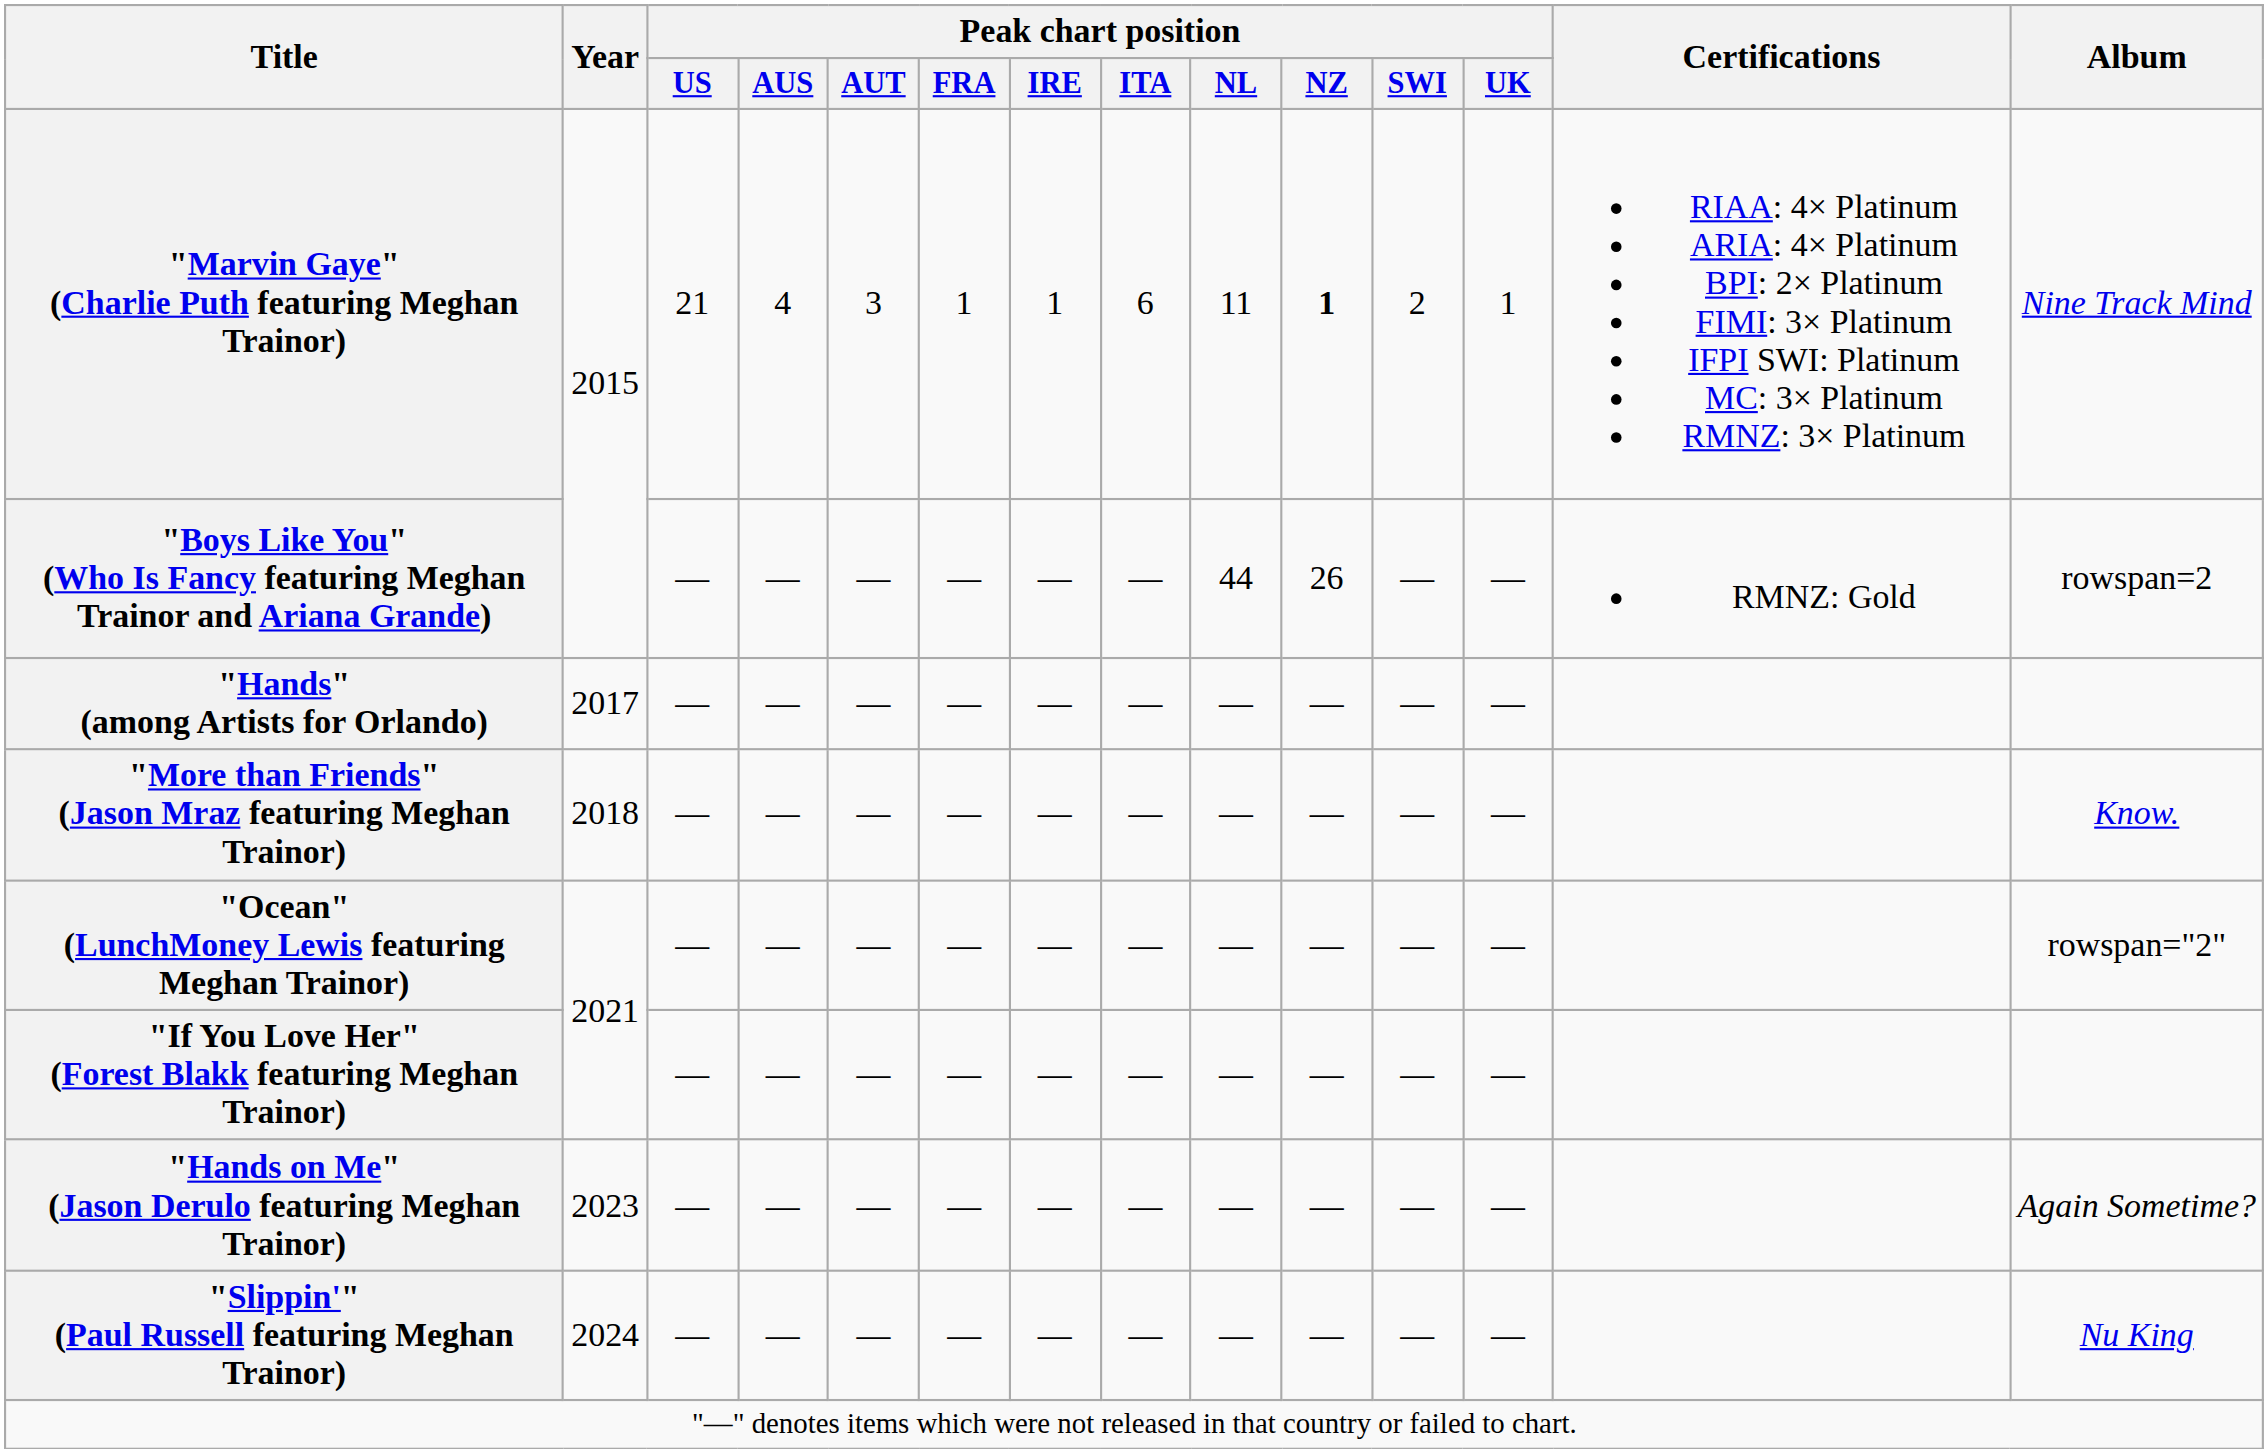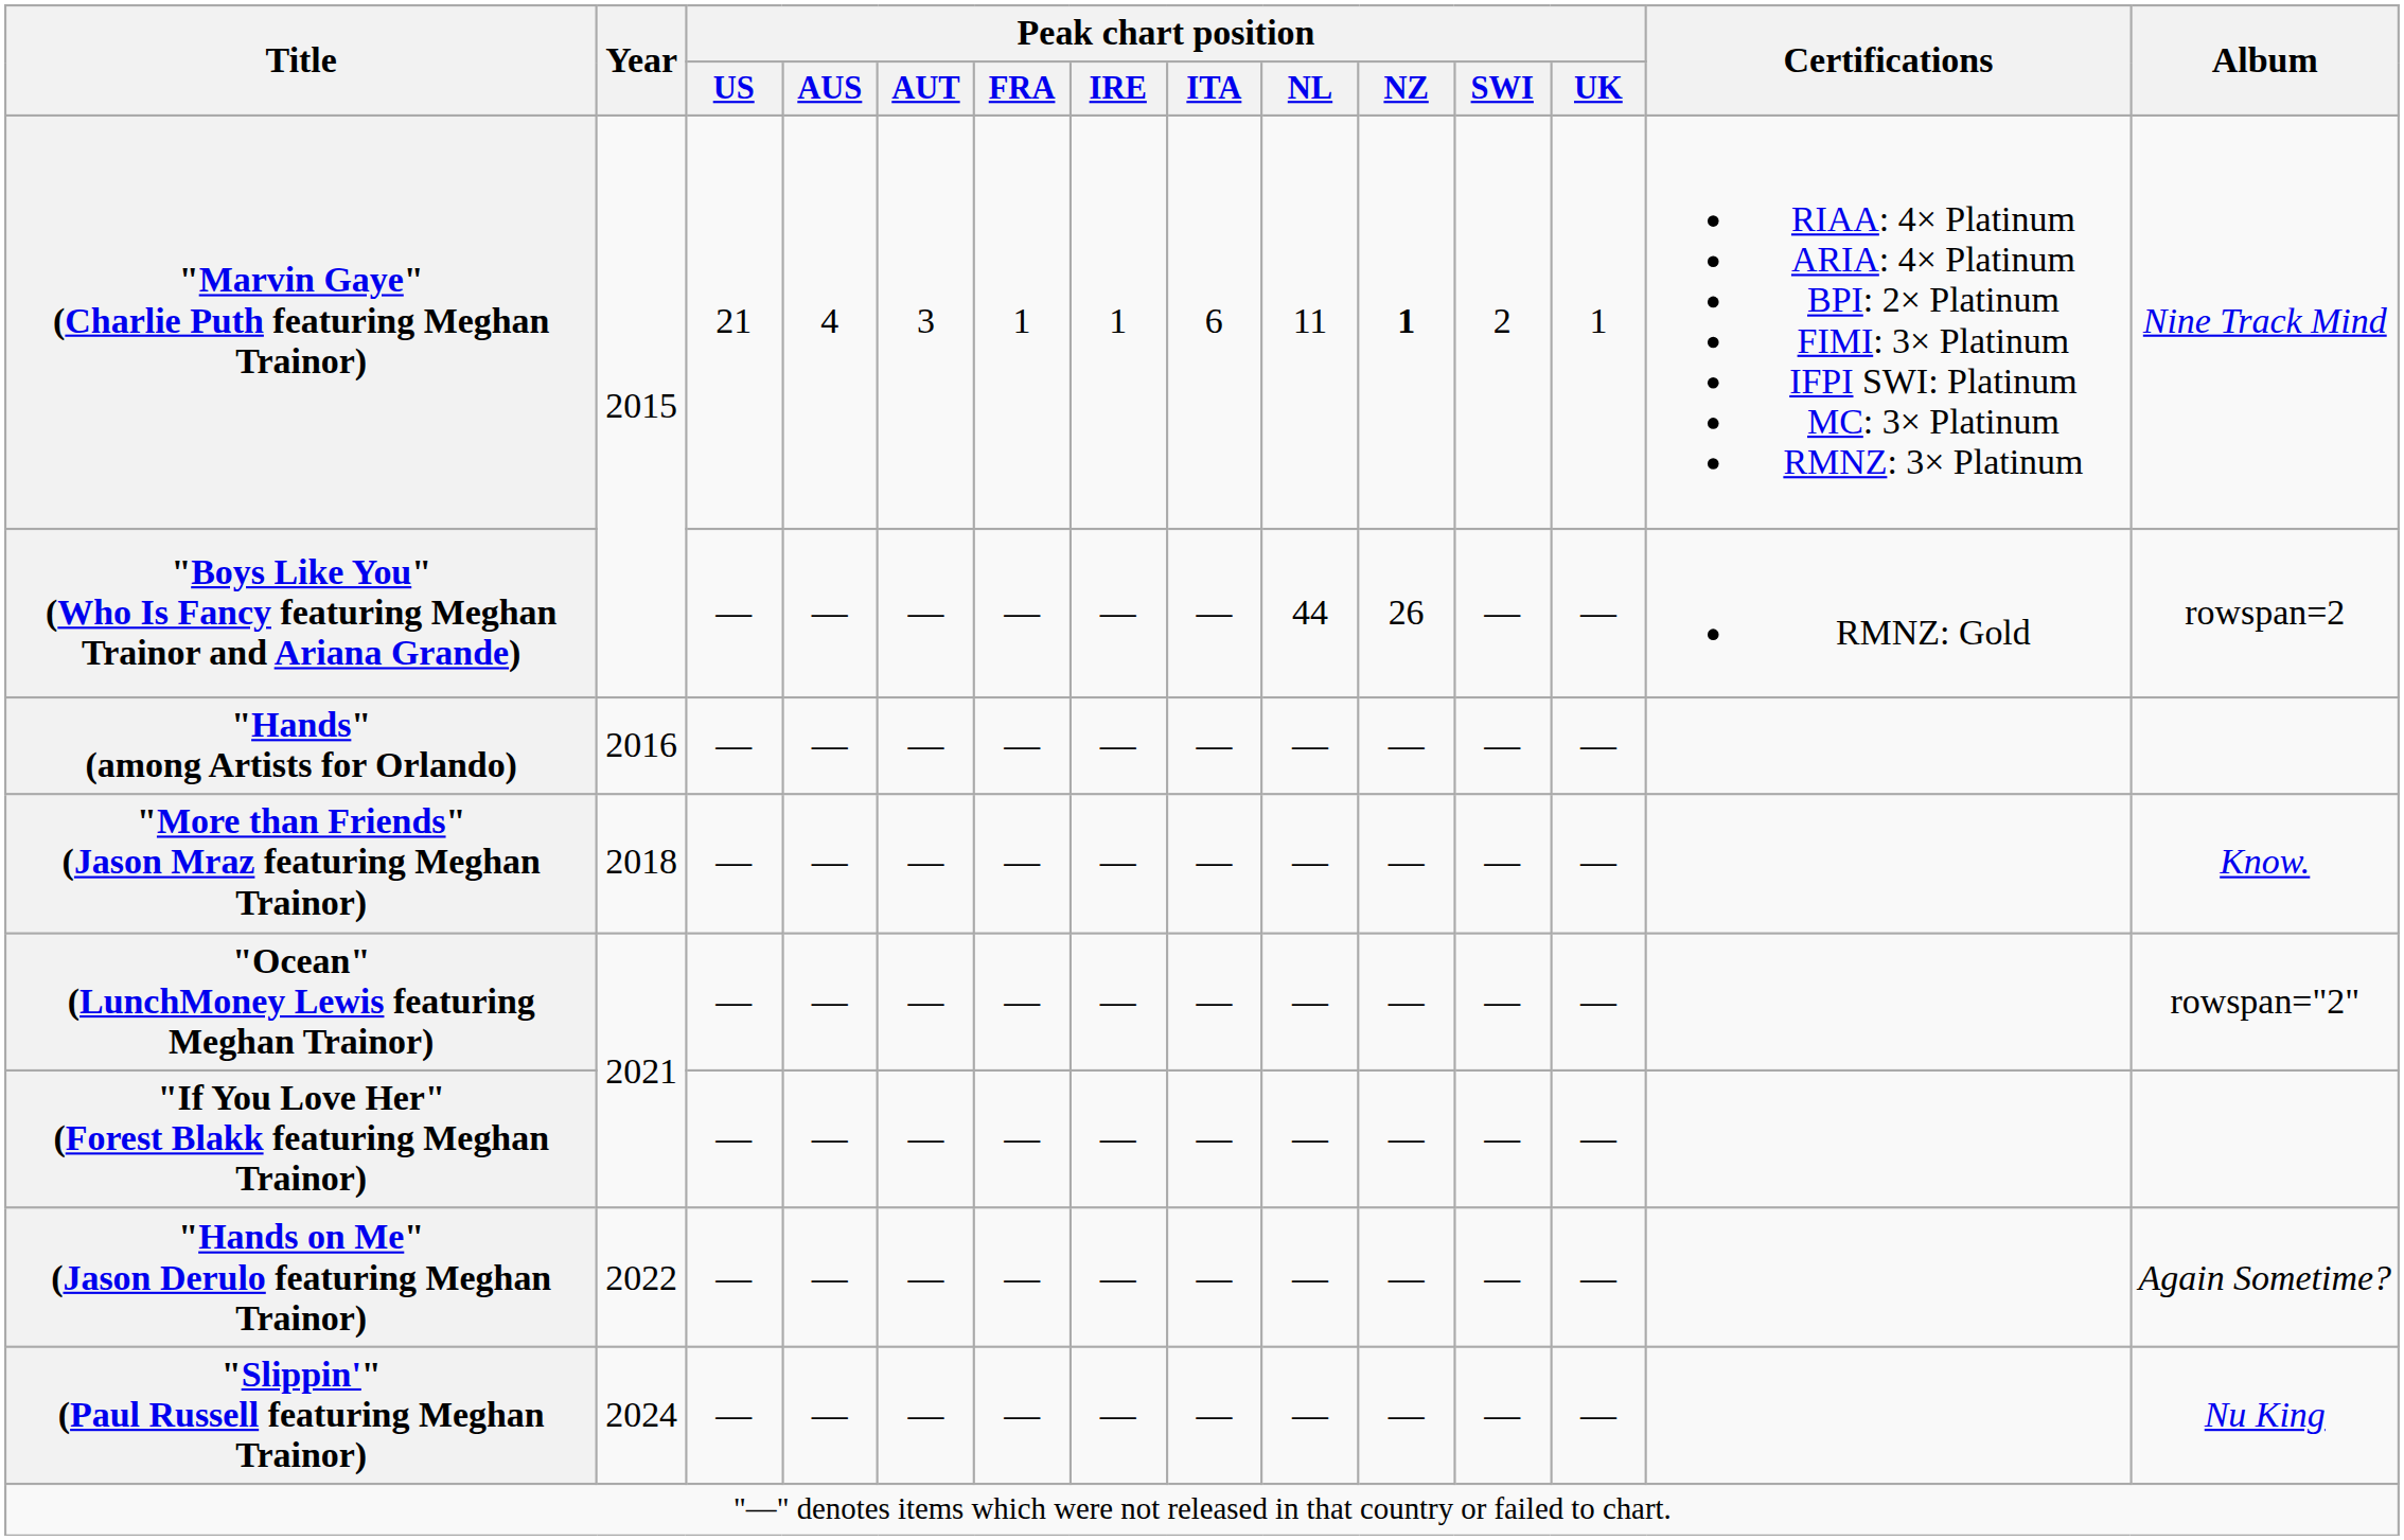"Hands" (among Artists for Orlando) | Year: 2017 -> 2016
"Hands on Me" (Jason Derulo featuring Meghan Trainor) | Year: 2023 -> 2022
